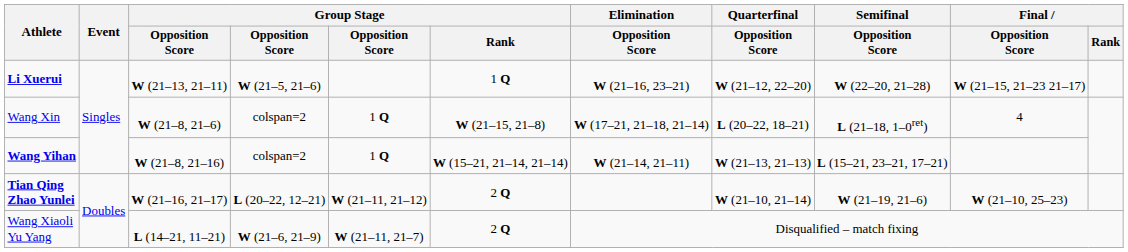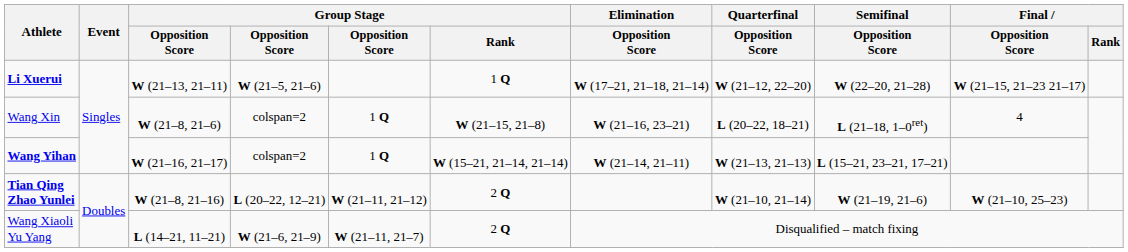Li Xuerui | Elimination / Opposition Score: W (21–16, 23–21) -> W (17–21, 21–18, 21–14)
Wang Xin | Elimination / Opposition Score: W (17–21, 21–18, 21–14) -> W (21–16, 23–21)
Wang Yihan | column 3: W (21–8, 21–16) -> W (21–16, 21–17)
Tian Qing Zhao Yunlei | column 3: W (21–16, 21–17) -> W (21–8, 21–16)
